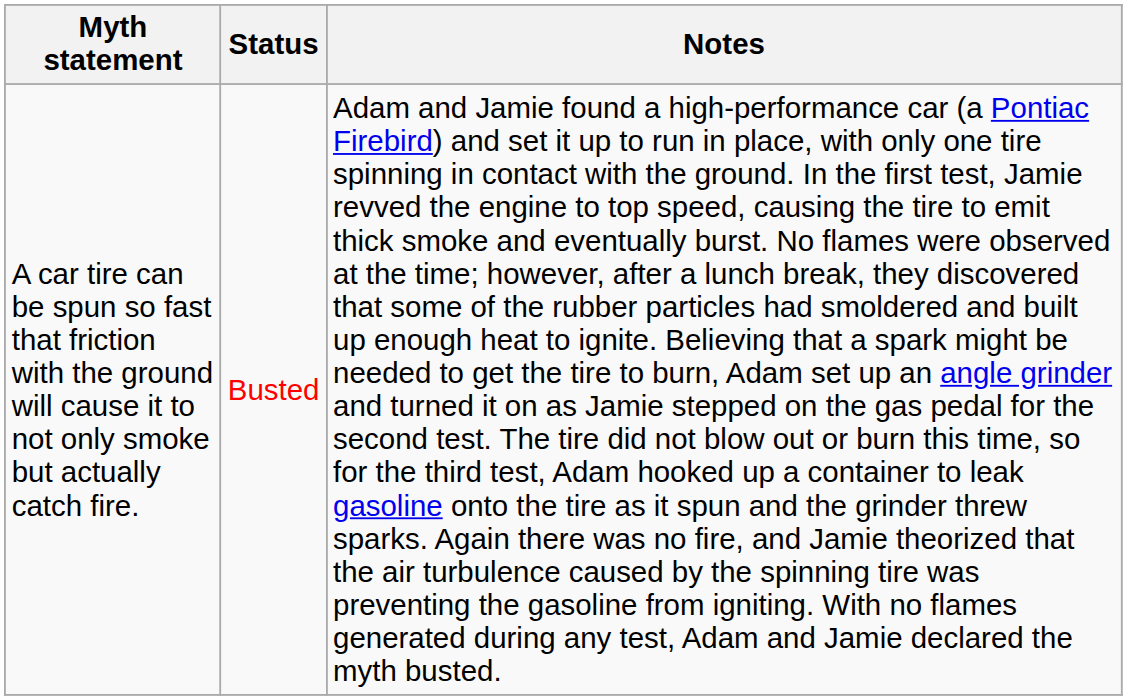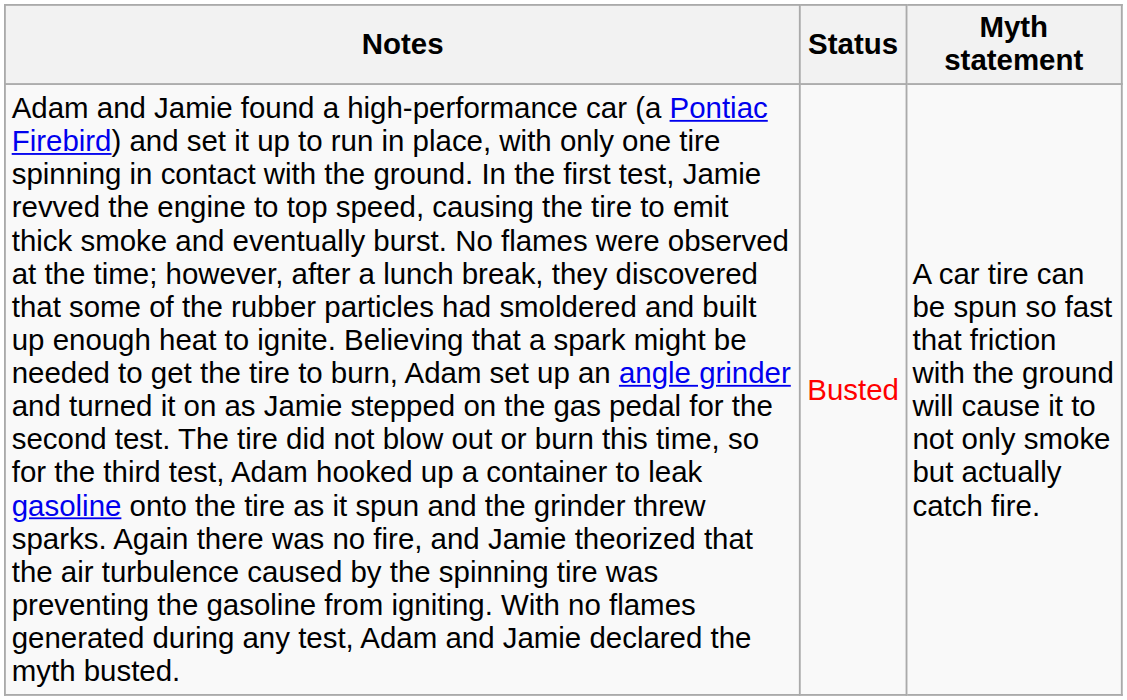columns swapped: Myth statement <-> Notes
